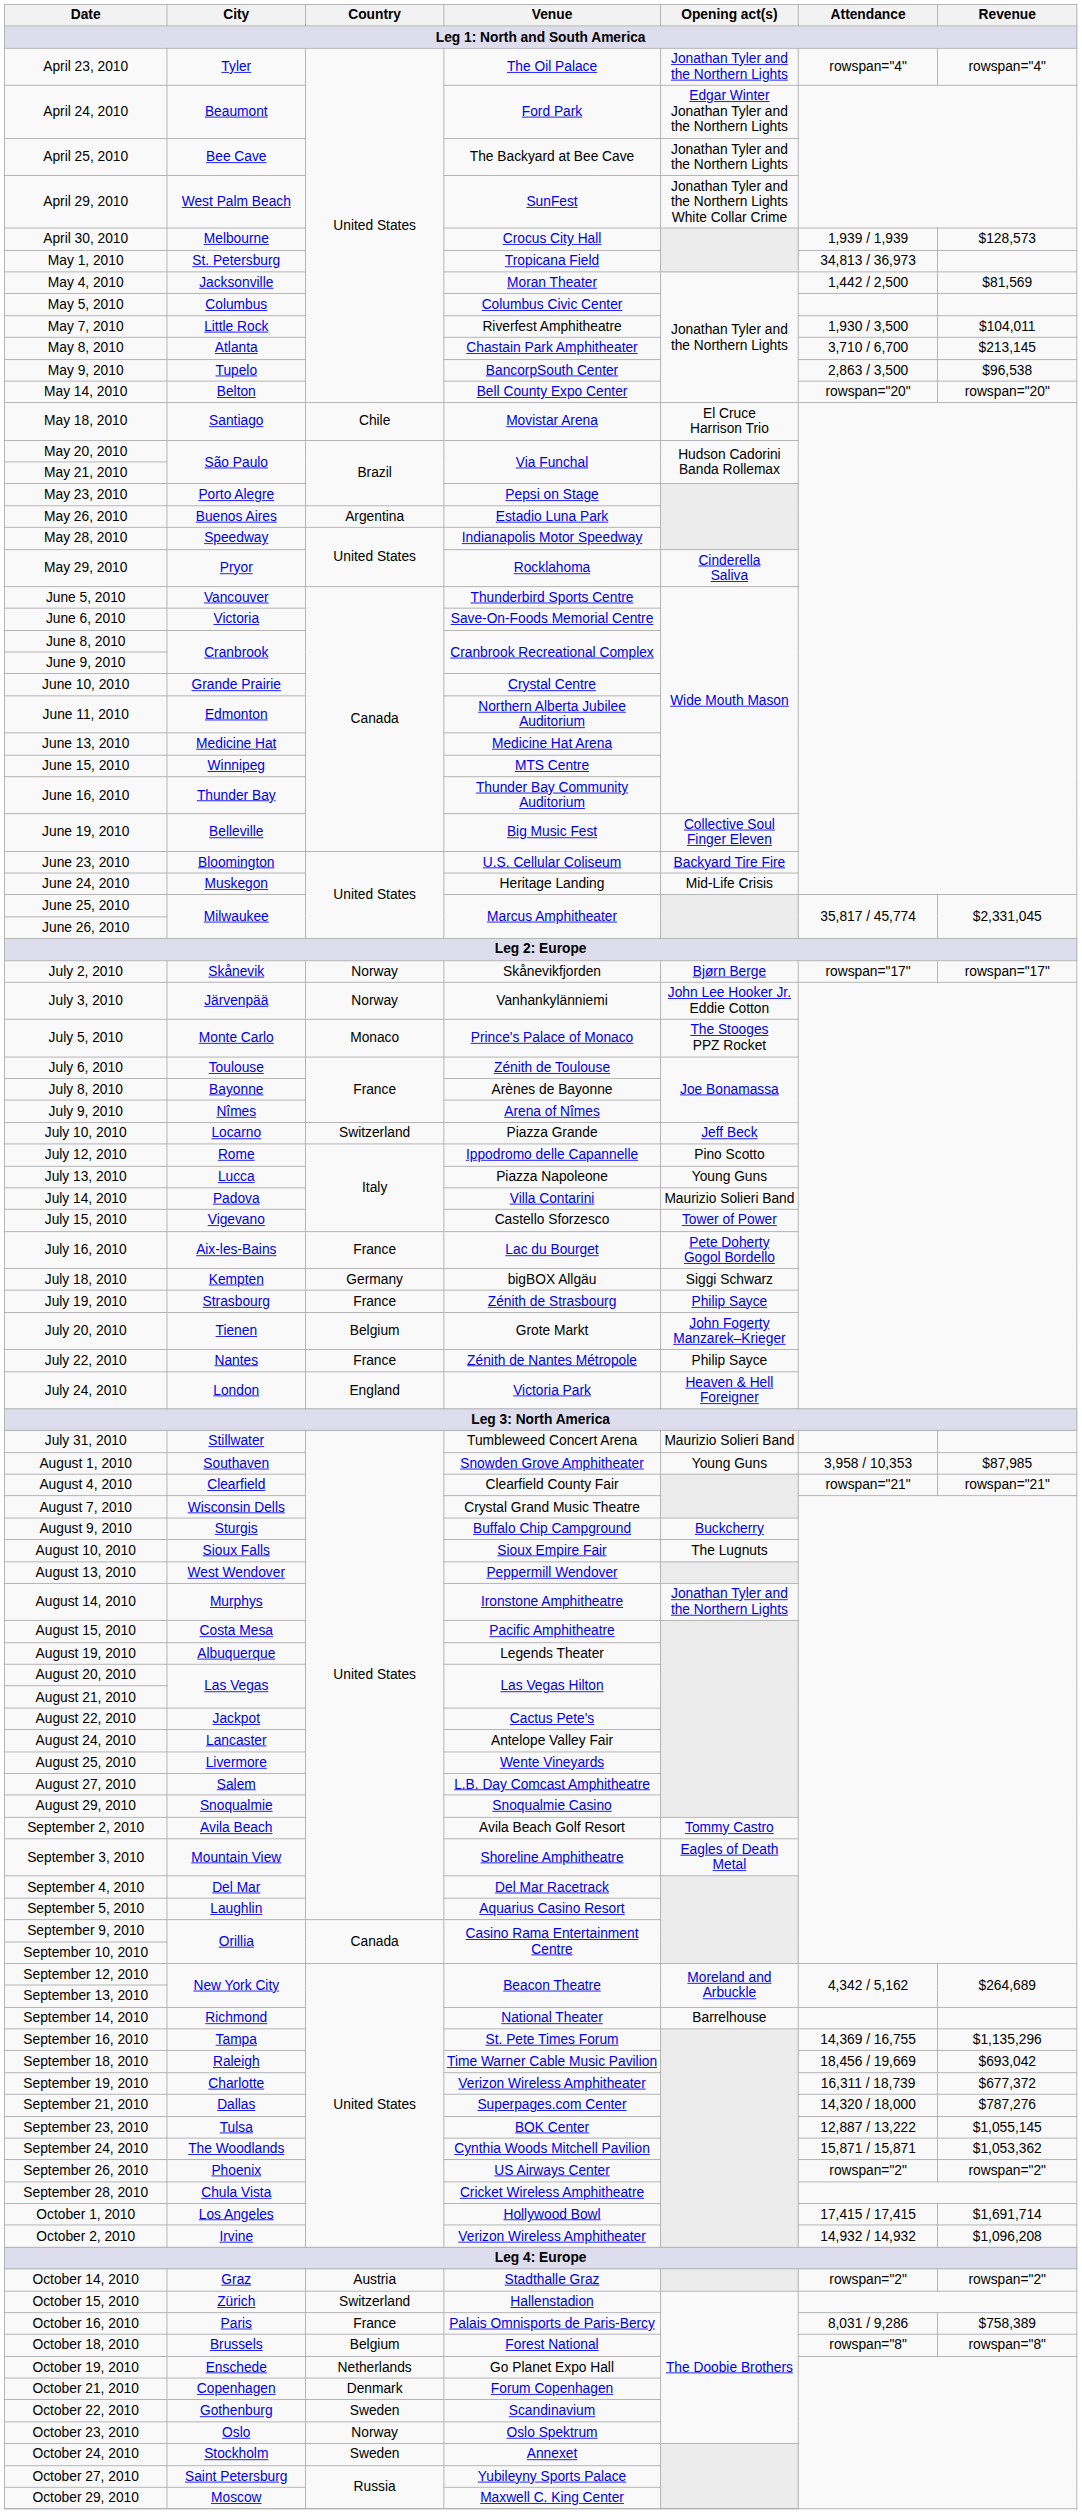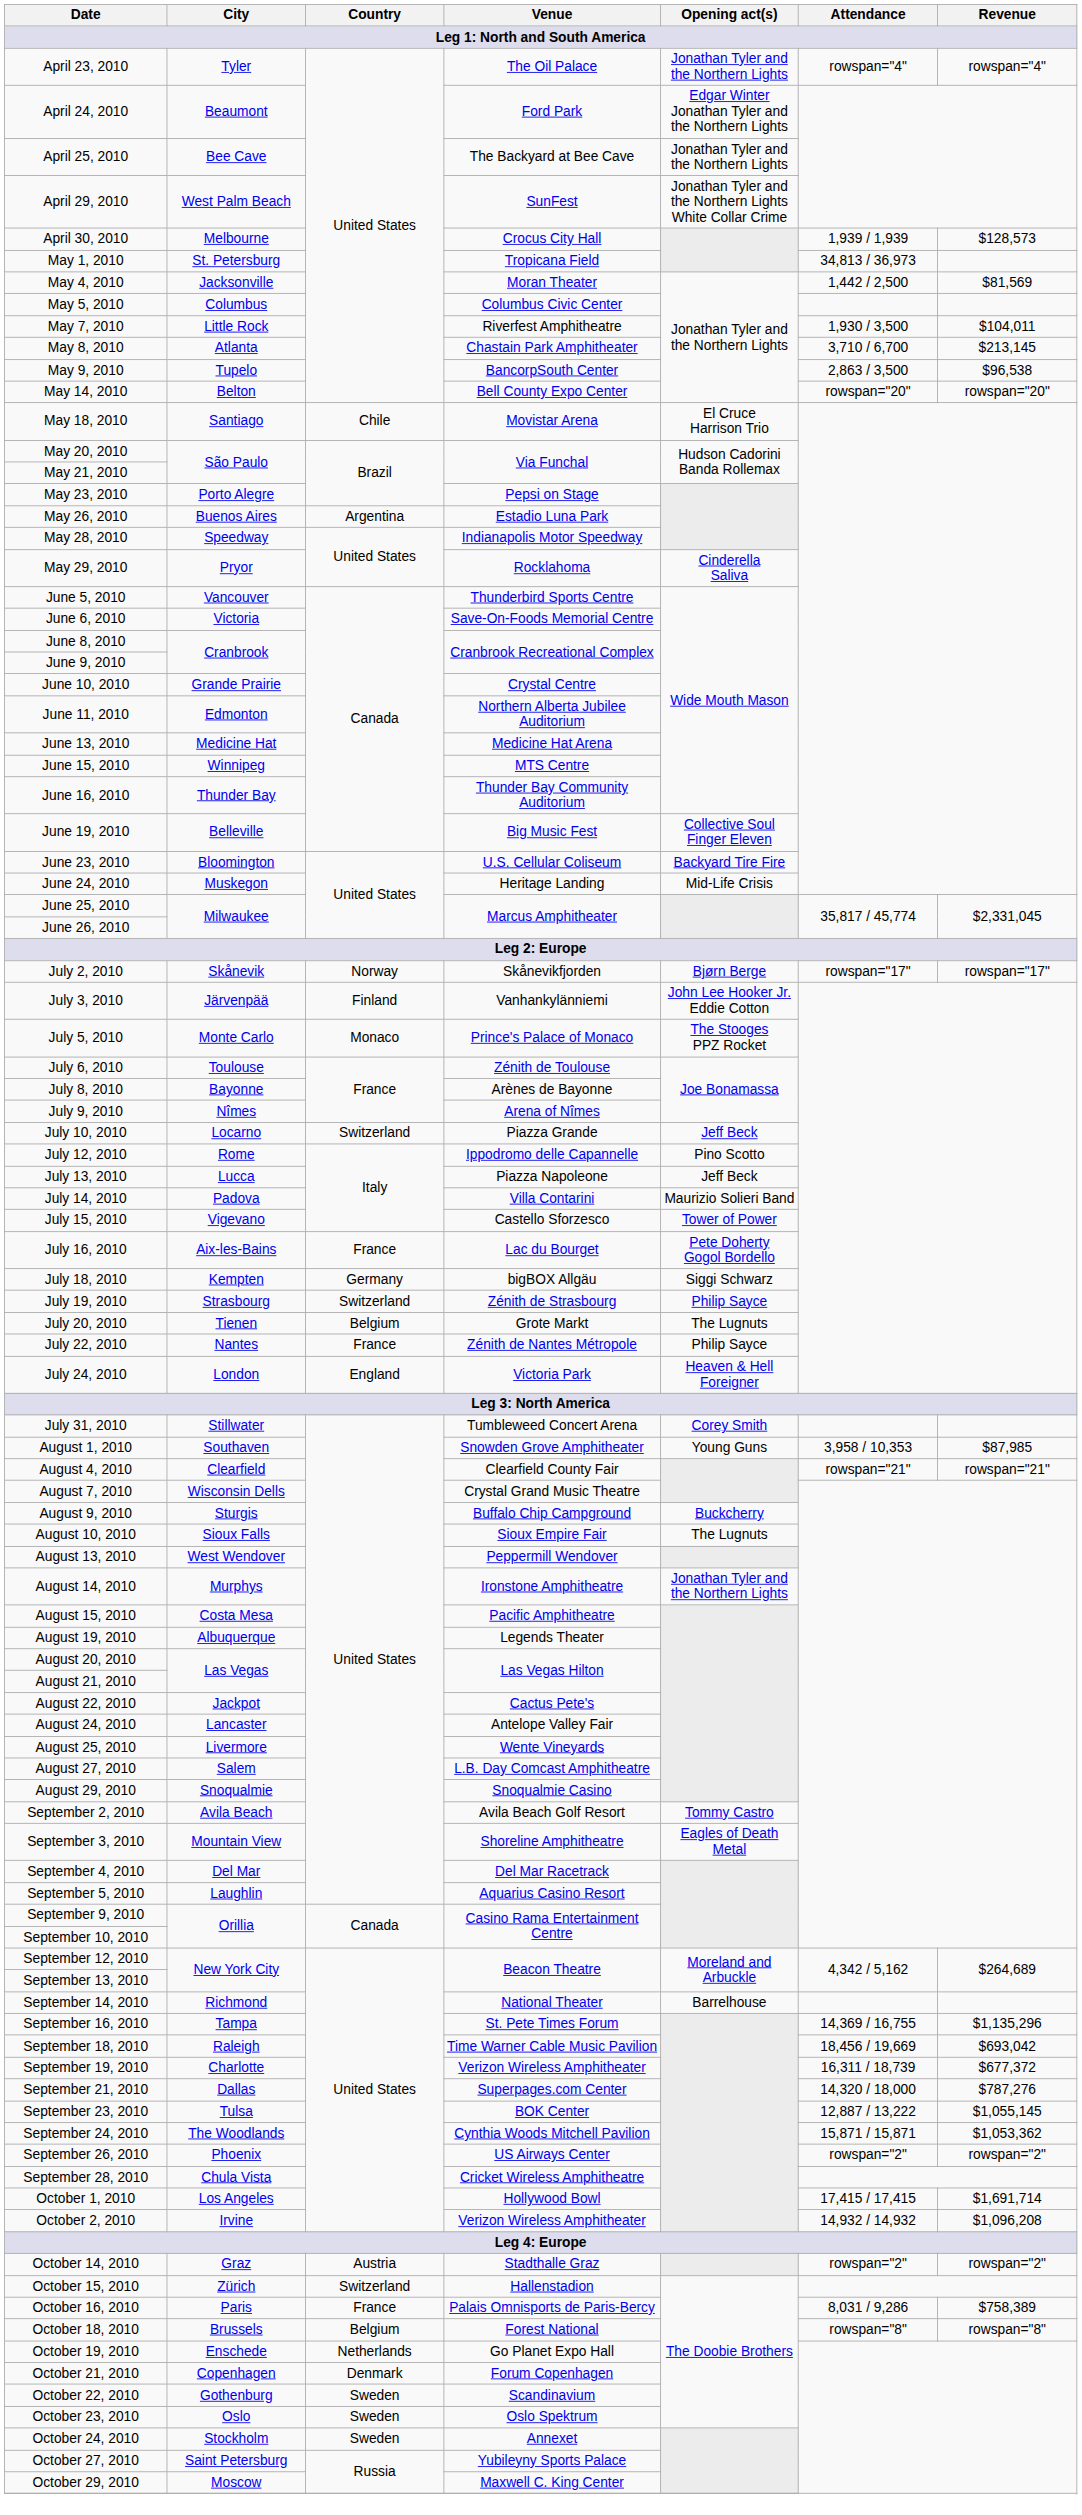July 3, 2010 | Country: Norway -> Finland
July 13, 2010 | Opening act(s): Young Guns -> Jeff Beck
July 19, 2010 | Country: France -> Switzerland
July 20, 2010 | Opening act(s): John Fogerty Manzarek–Krieger -> The Lugnuts
July 31, 2010 | Opening act(s): Maurizio Solieri Band -> Corey Smith
October 23, 2010 | Country: Norway -> Sweden
